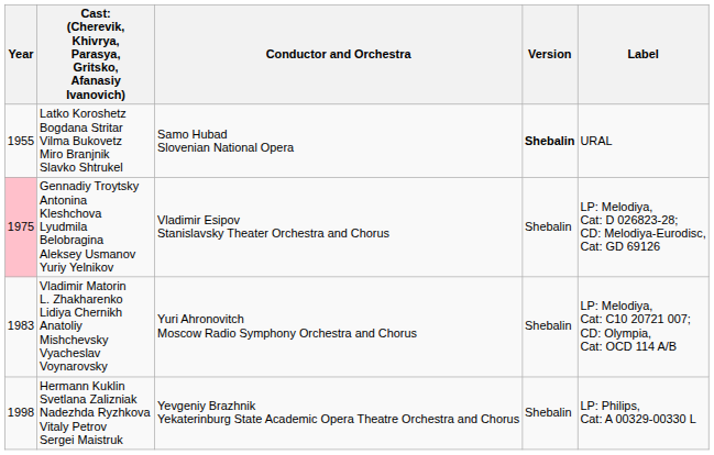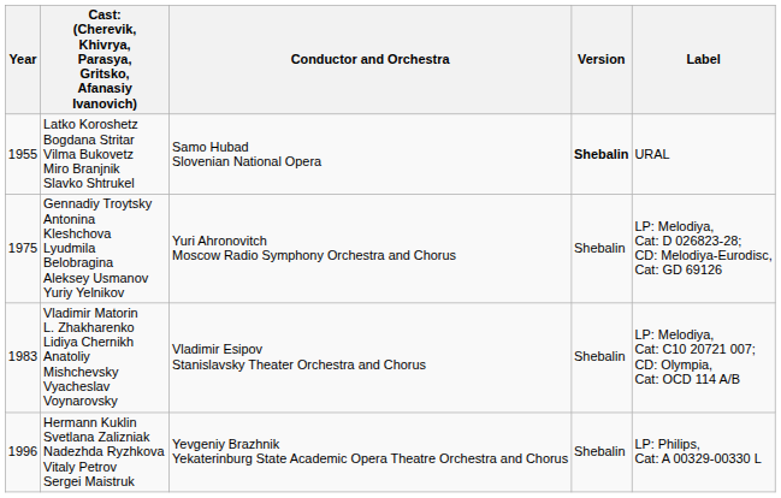row 3 | Year: pink background -> no background
row 3 | Conductor and Orchestra: Vladimir Esipov Stanislavsky Theater Orchestra and Chorus -> Yuri Ahronovitch Moscow Radio Symphony Orchestra and Chorus
row 4 | Conductor and Orchestra: Yuri Ahronovitch Moscow Radio Symphony Orchestra and Chorus -> Vladimir Esipov Stanislavsky Theater Orchestra and Chorus
row 5 | Year: 1998 -> 1996
